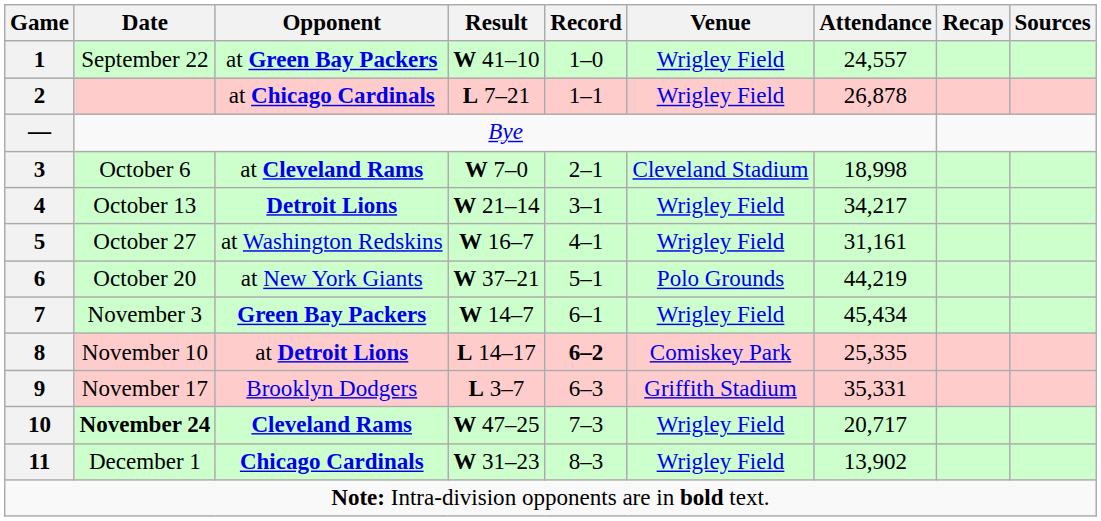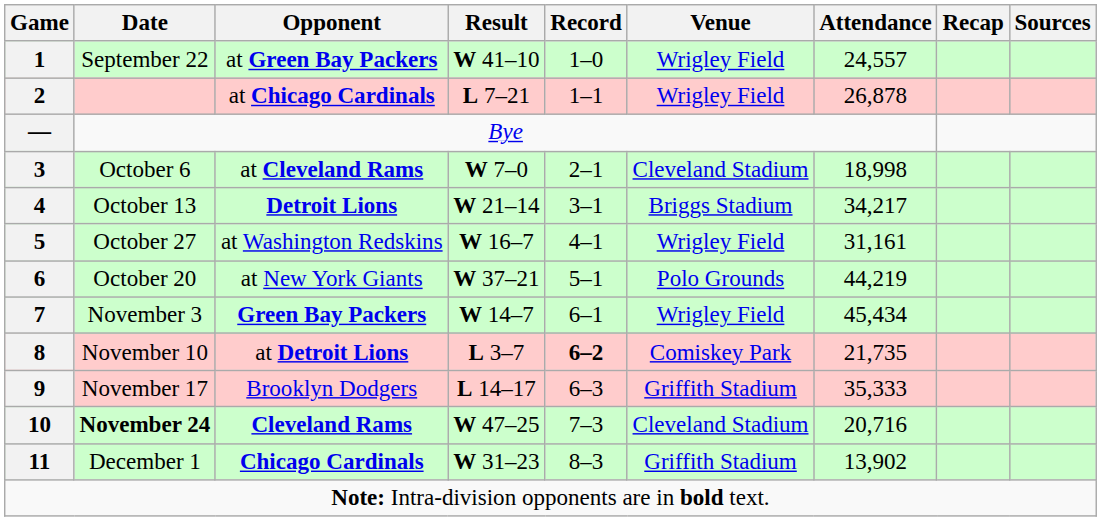4 | Venue: Wrigley Field -> Briggs Stadium
8 | Result: L 14–17 -> L 3–7
8 | Attendance: 25,335 -> 21,735
9 | Result: L 3–7 -> L 14–17
9 | Attendance: 35,331 -> 35,333
10 | Venue: Wrigley Field -> Cleveland Stadium
10 | Attendance: 20,717 -> 20,716
11 | Venue: Wrigley Field -> Griffith Stadium
